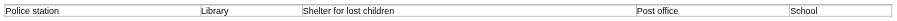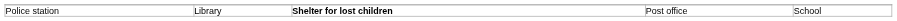Police station | column 3: normal -> bold
